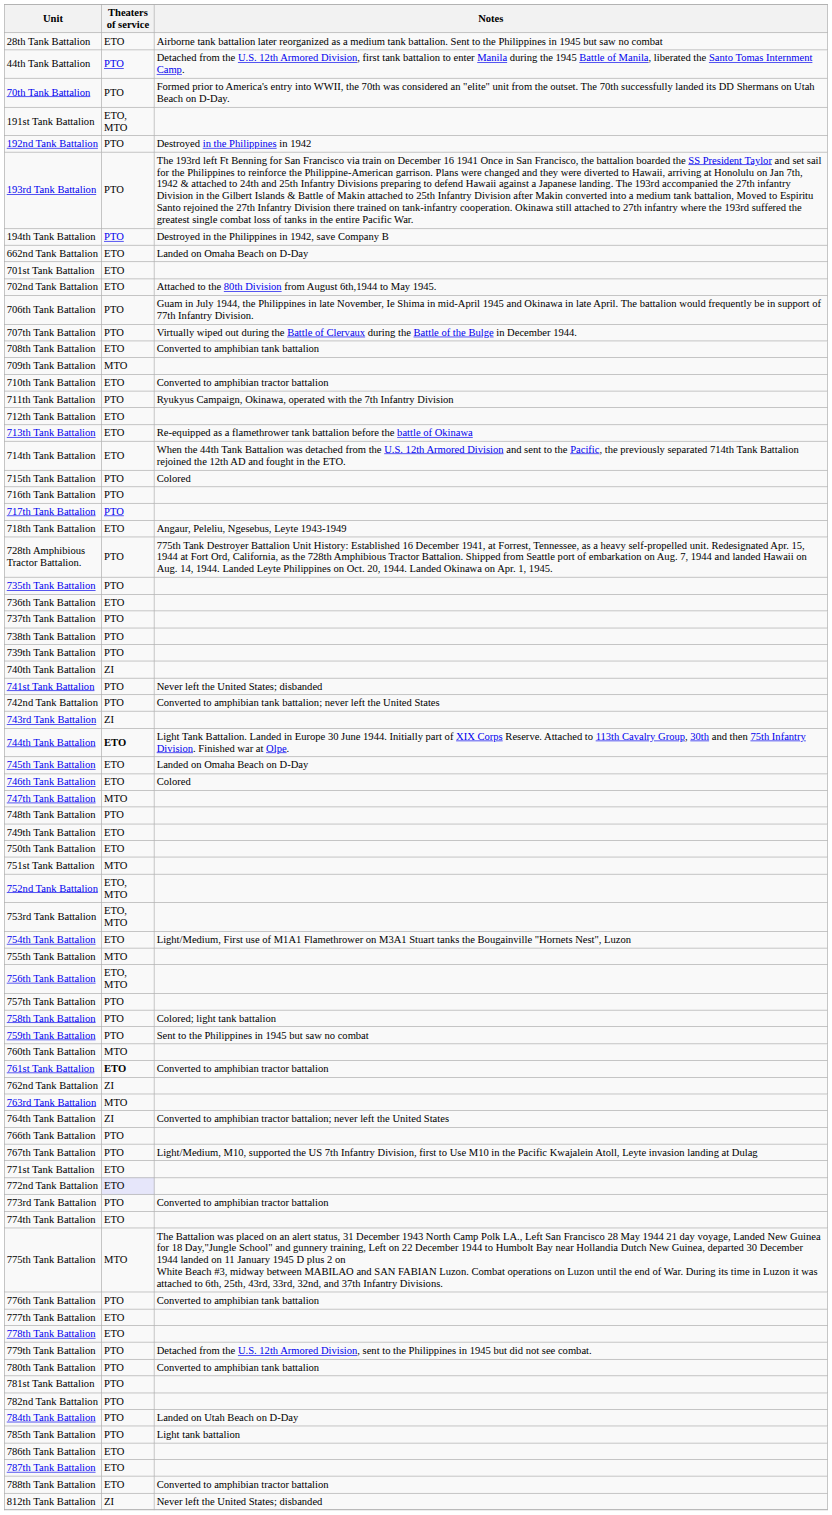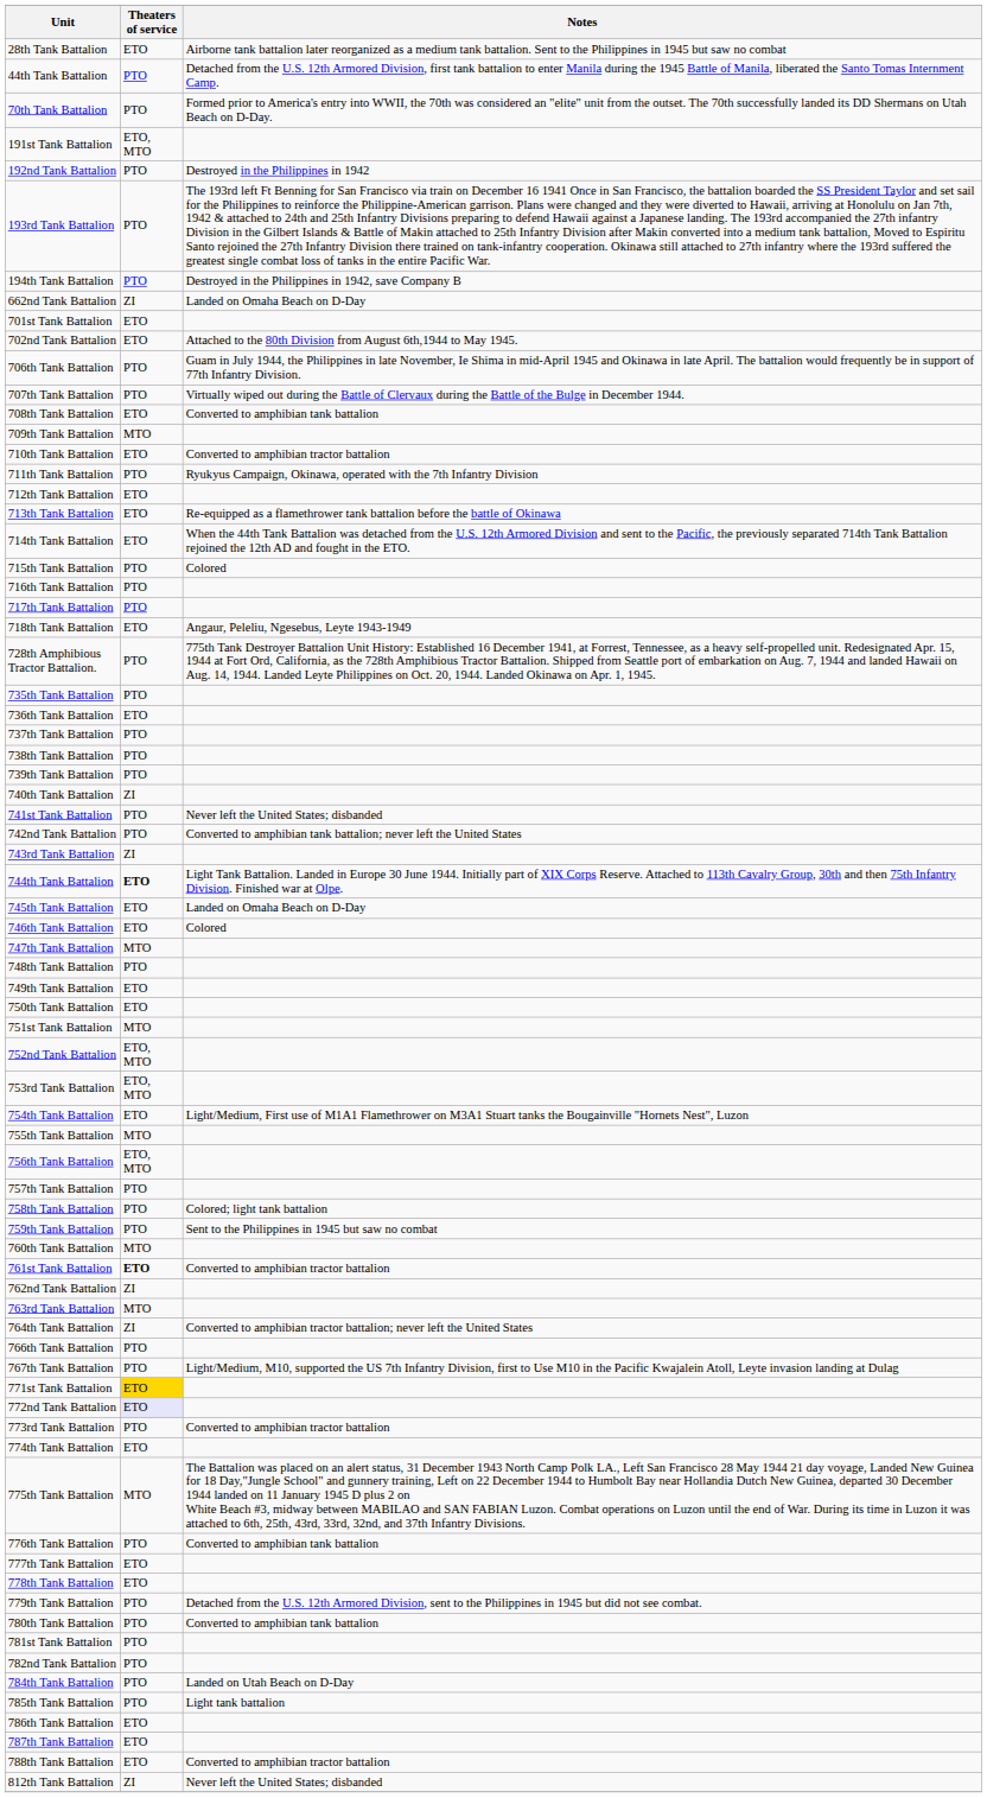662nd Tank Battalion | Theaters of service: ETO -> ZI
771st Tank Battalion | Theaters of service: no background -> gold background
